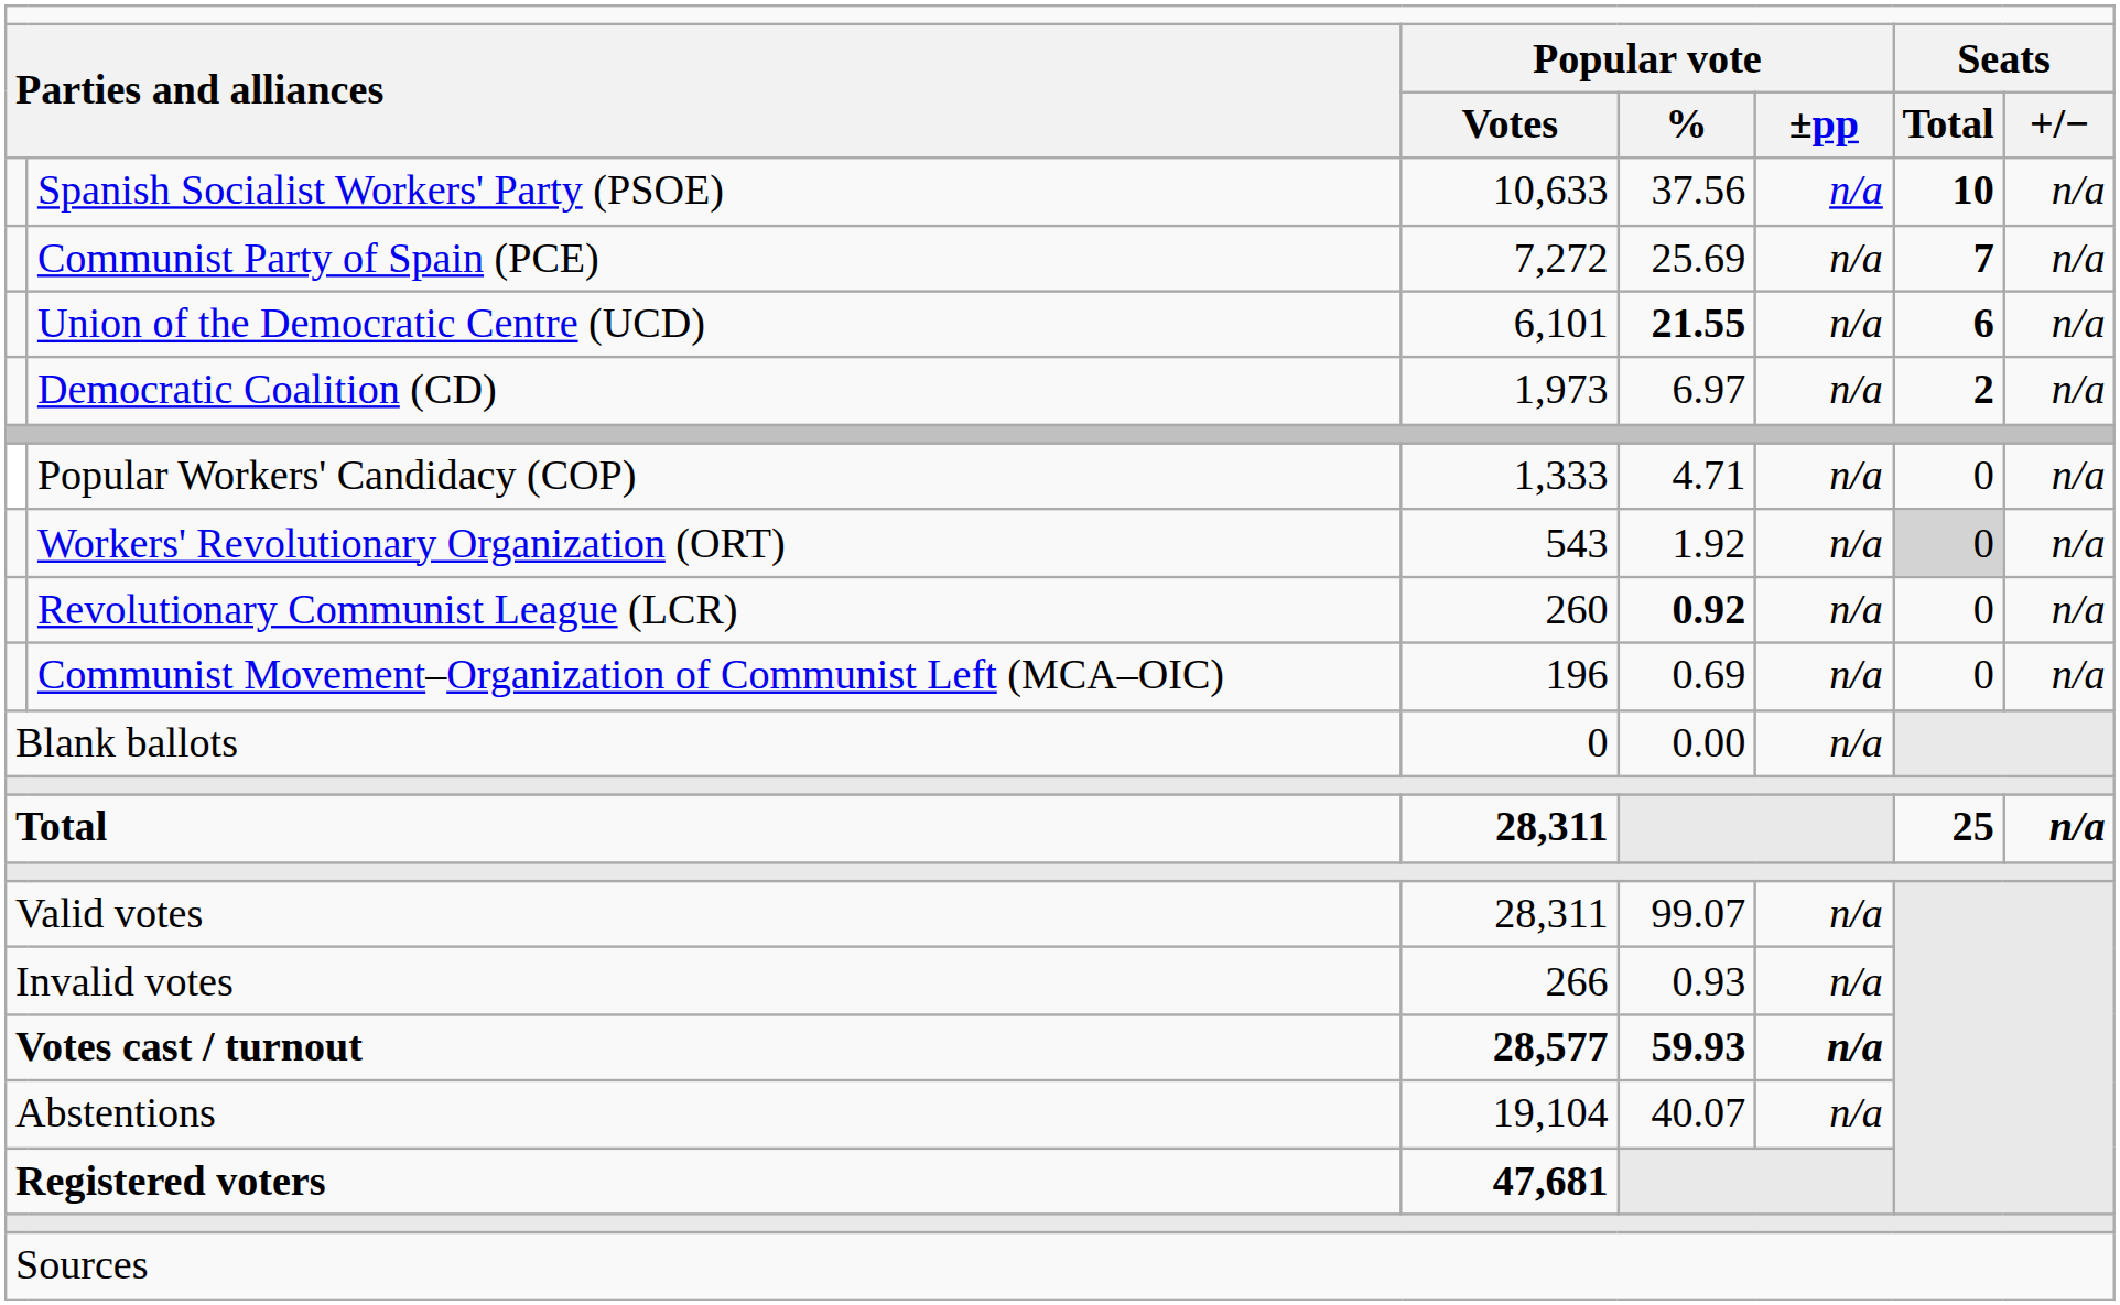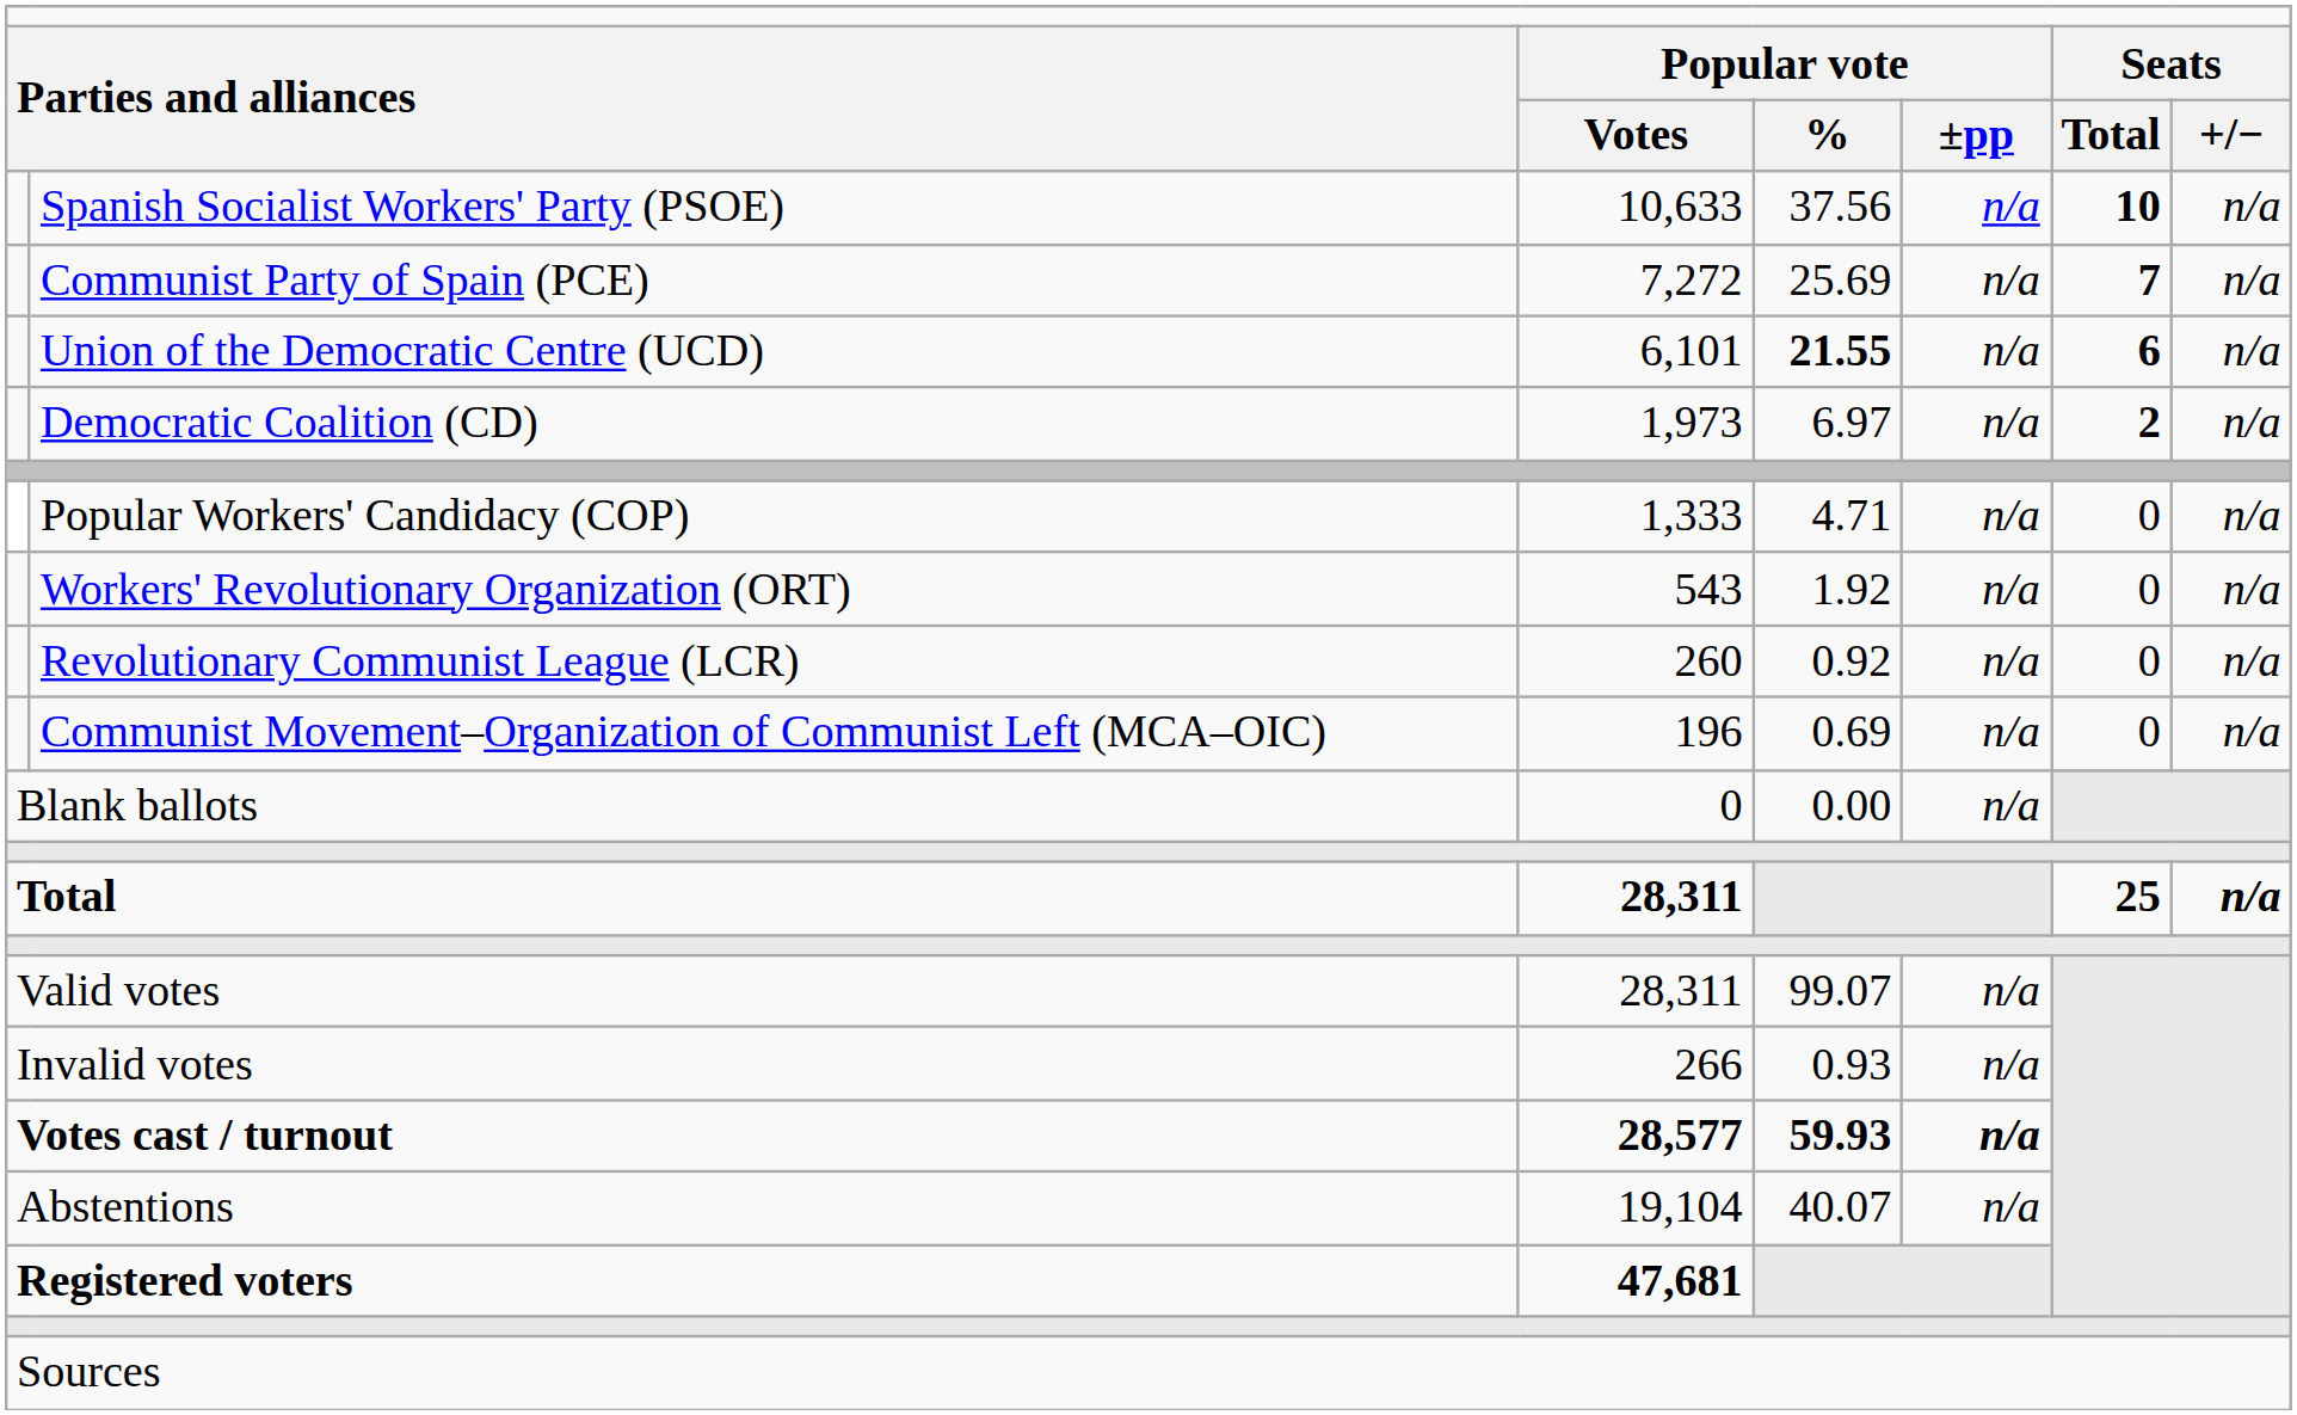Workers' Revolutionary Organization (ORT) | column 6: lightgrey background -> no background
Revolutionary Communist League (LCR) | column 4: bold -> normal
